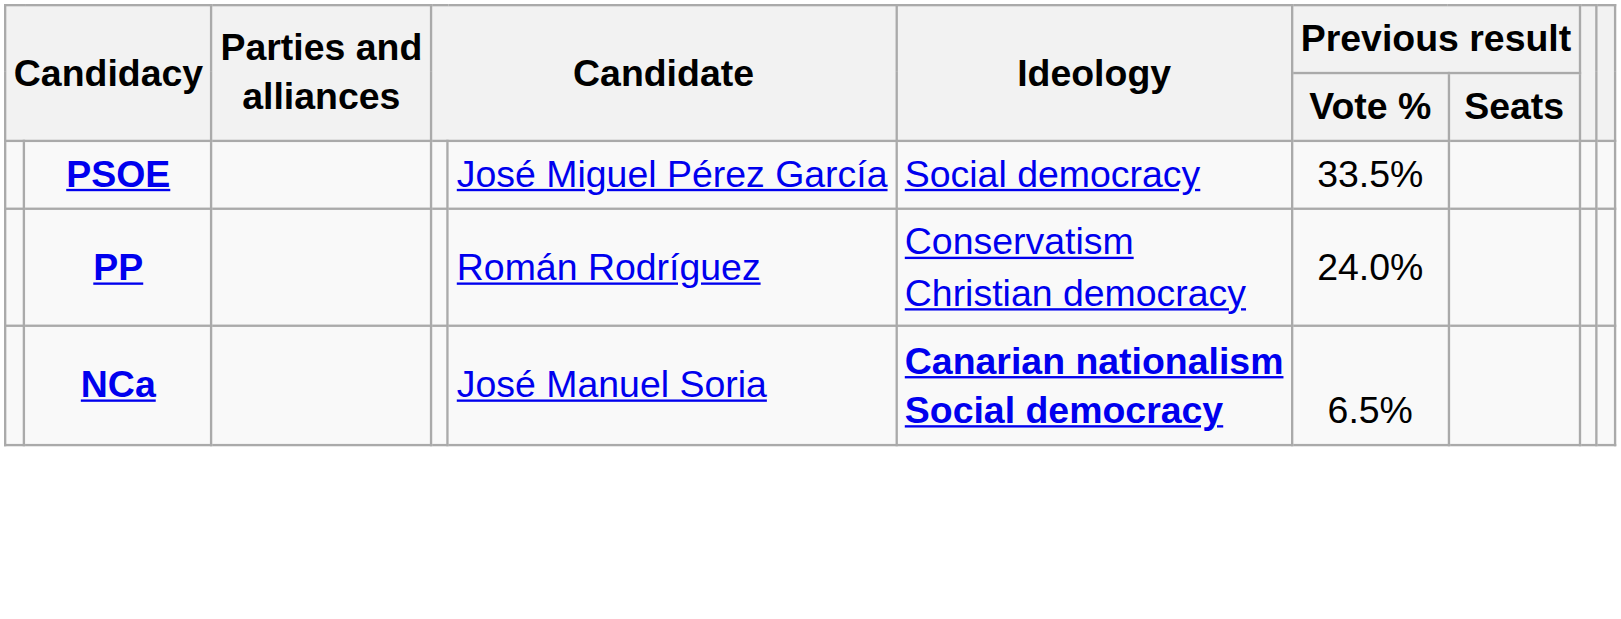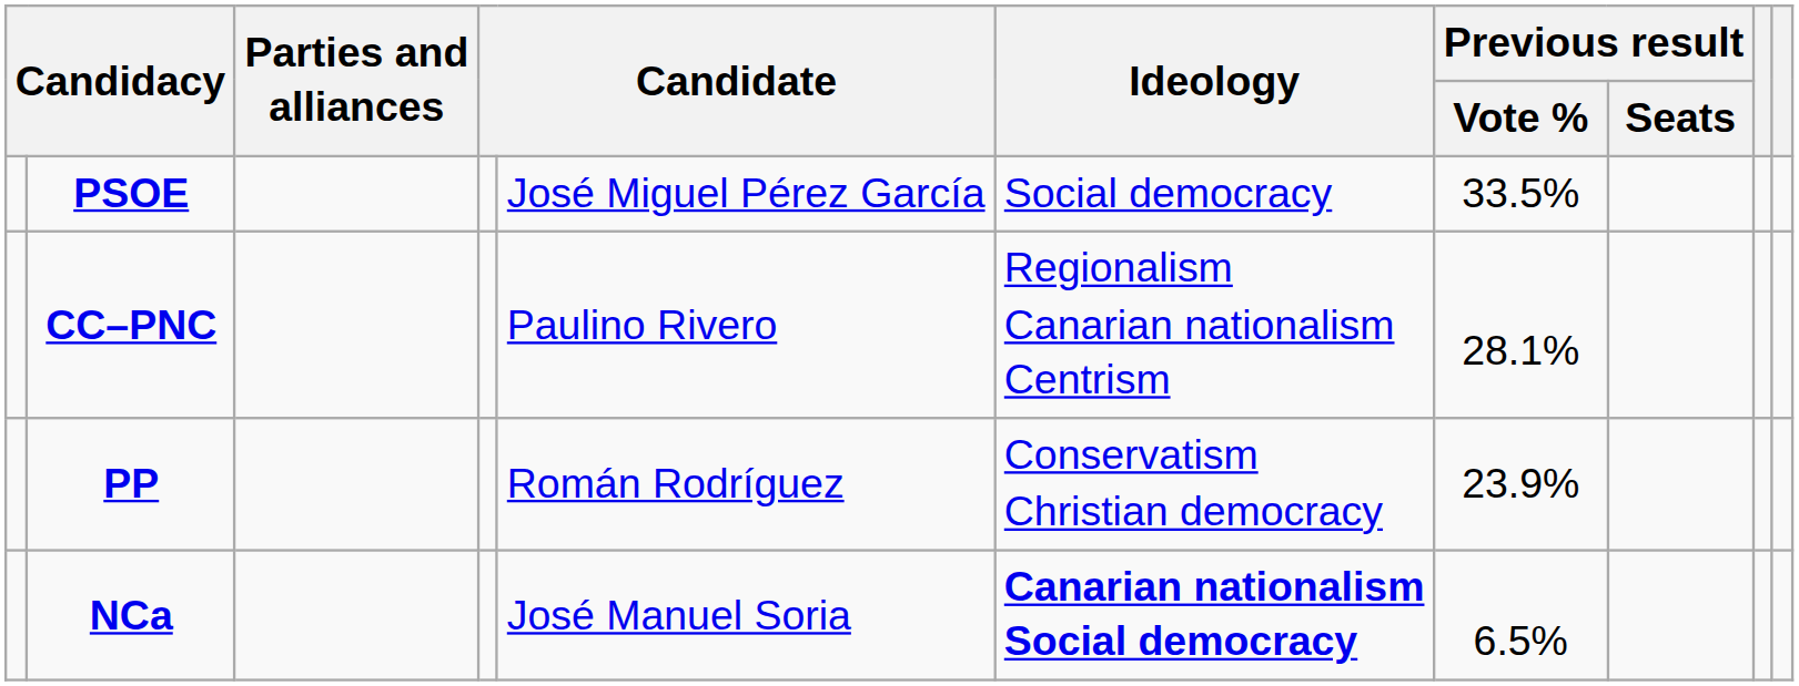+ row: CC–PNC | Paulino Rivero | Regionalism Canarian nationalism Centrism | 28.1%
PP | Previous result / Vote %: 24.0% -> 23.9%
